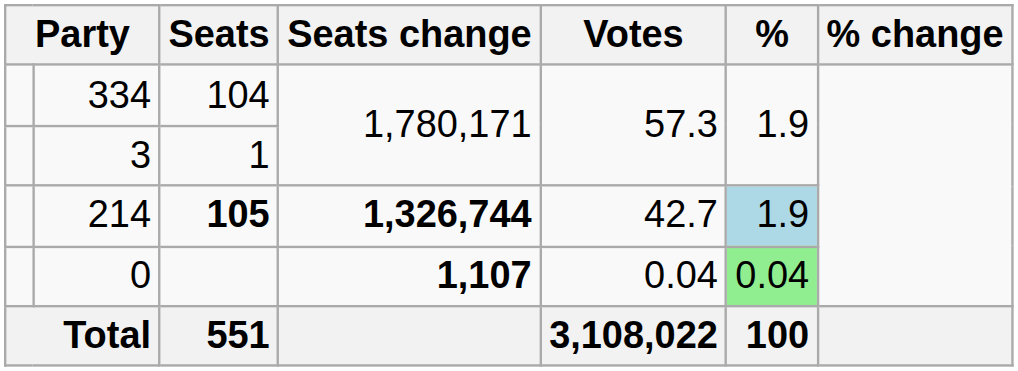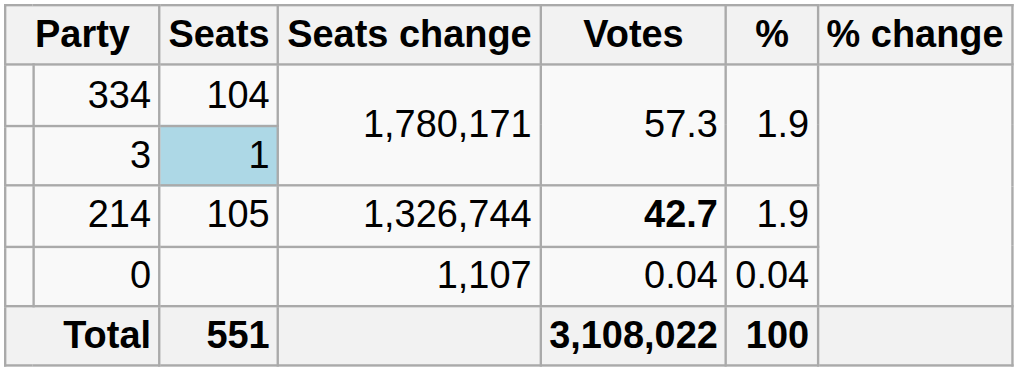3 | Seats: no background -> lightblue background
214 | Seats: bold -> normal
214 | Seats change: bold -> normal
214 | Votes: normal -> bold
214 | %: lightblue background -> no background
0 | Seats change: bold -> normal
0 | %: lightgreen background -> no background
